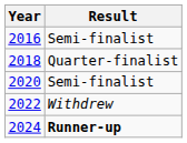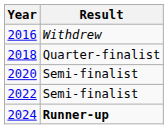2016 | Result: Semi-finalist -> Withdrew
2022 | Result: Withdrew -> Semi-finalist
